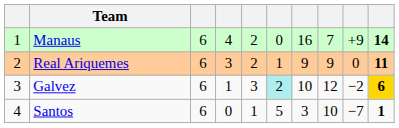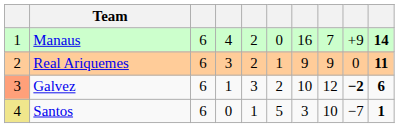Galvez | column 1: no background -> lightsalmon background
Galvez | column 6: paleturquoise background -> no background
Galvez | column 9: normal -> bold
Galvez | column 10: gold background -> no background
Santos | column 1: no background -> khaki background
